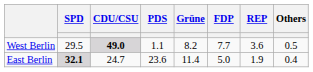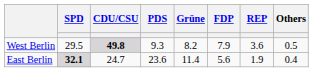West Berlin | CDU/CSU: 49.0 -> 49.8
West Berlin | PDS: 1.1 -> 9.3
West Berlin | FDP: 7.7 -> 7.9
East Berlin | FDP: 5.0 -> 5.6
